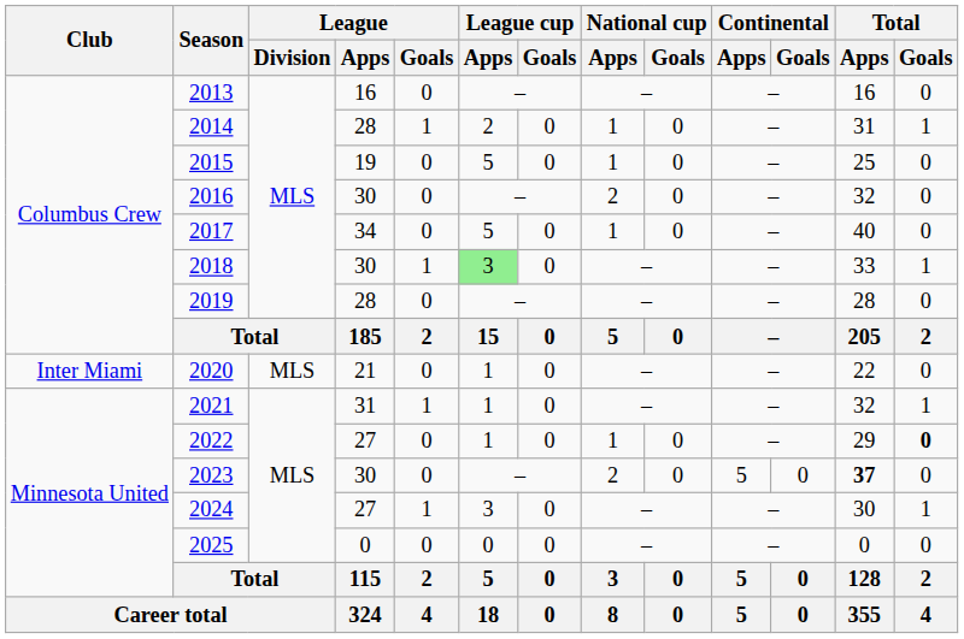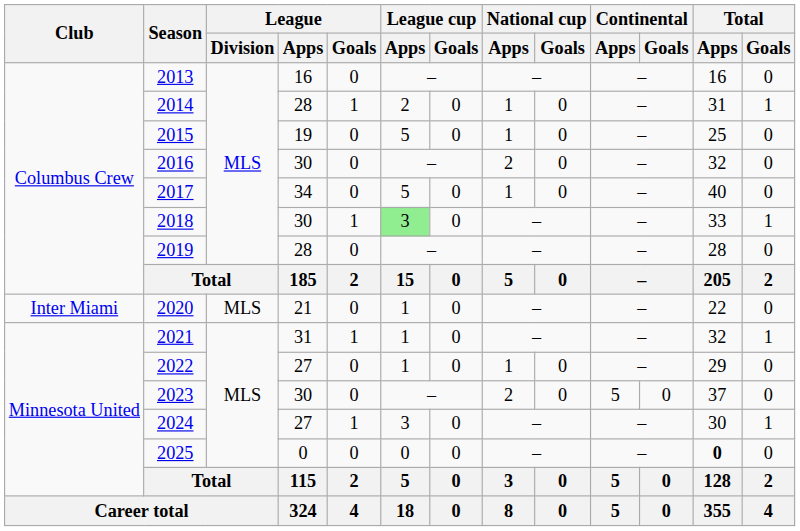2022 | Total / Goals: bold -> normal
2023 | Total / Apps: bold -> normal
2025 | Total / Apps: normal -> bold
